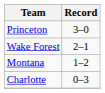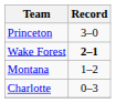Wake Forest | Record: normal -> bold
